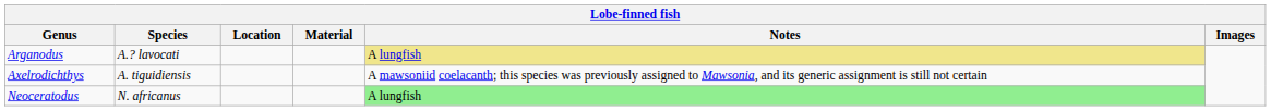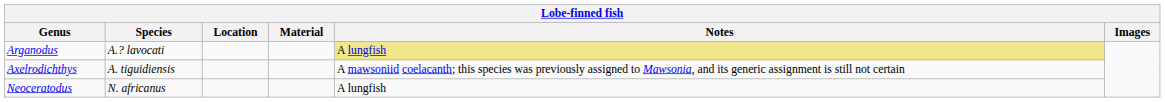Neoceratodus | Notes: lightgreen background -> no background
